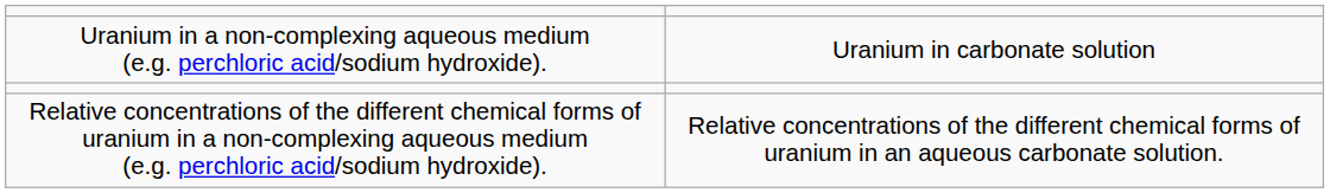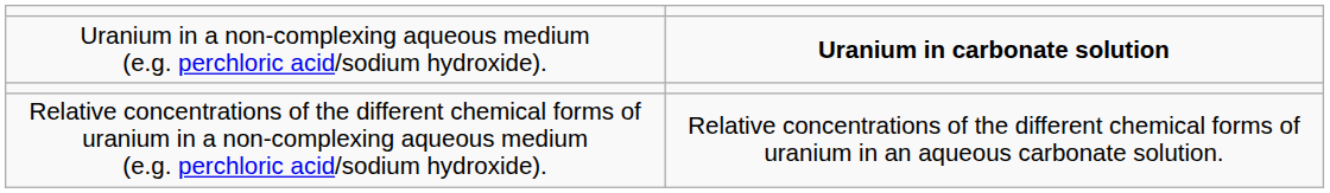row 2 | column 2: normal -> bold
